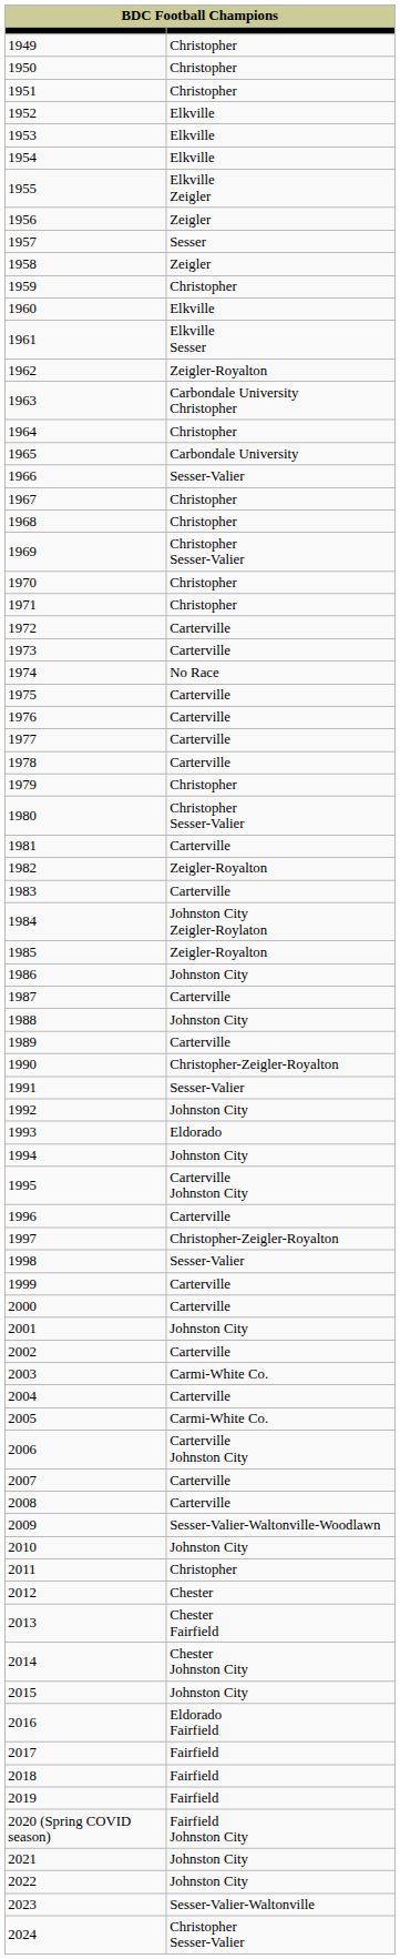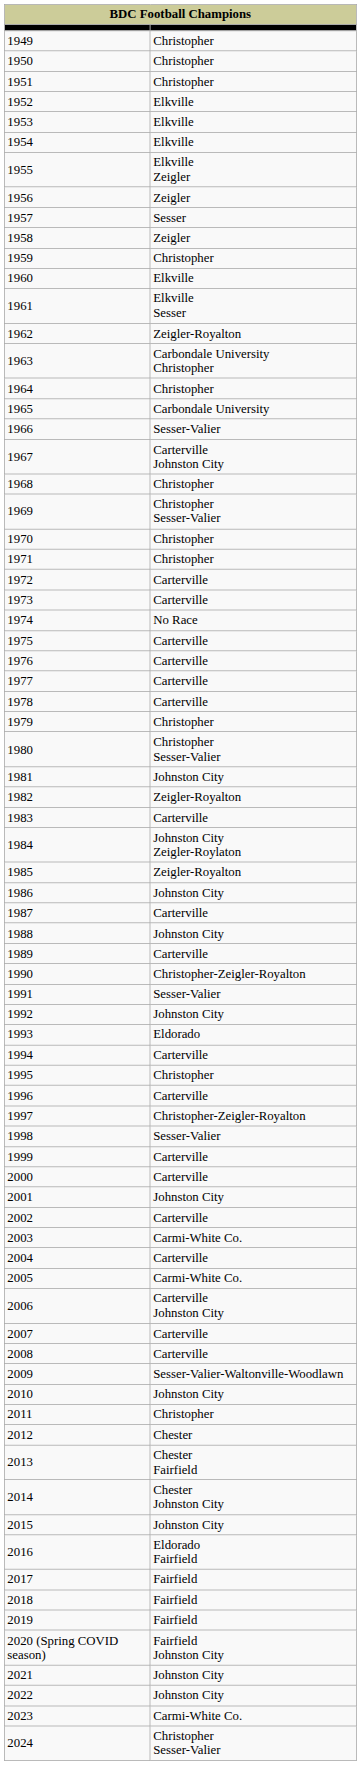row 21 | column 2: Christopher -> Carterville Johnston City
row 35 | column 2: Carterville -> Johnston City
row 48 | column 2: Johnston City -> Carterville
row 49 | column 2: Carterville Johnston City -> Christopher
row 77 | column 2: Sesser-Valier-Waltonville -> Carmi-White Co.
